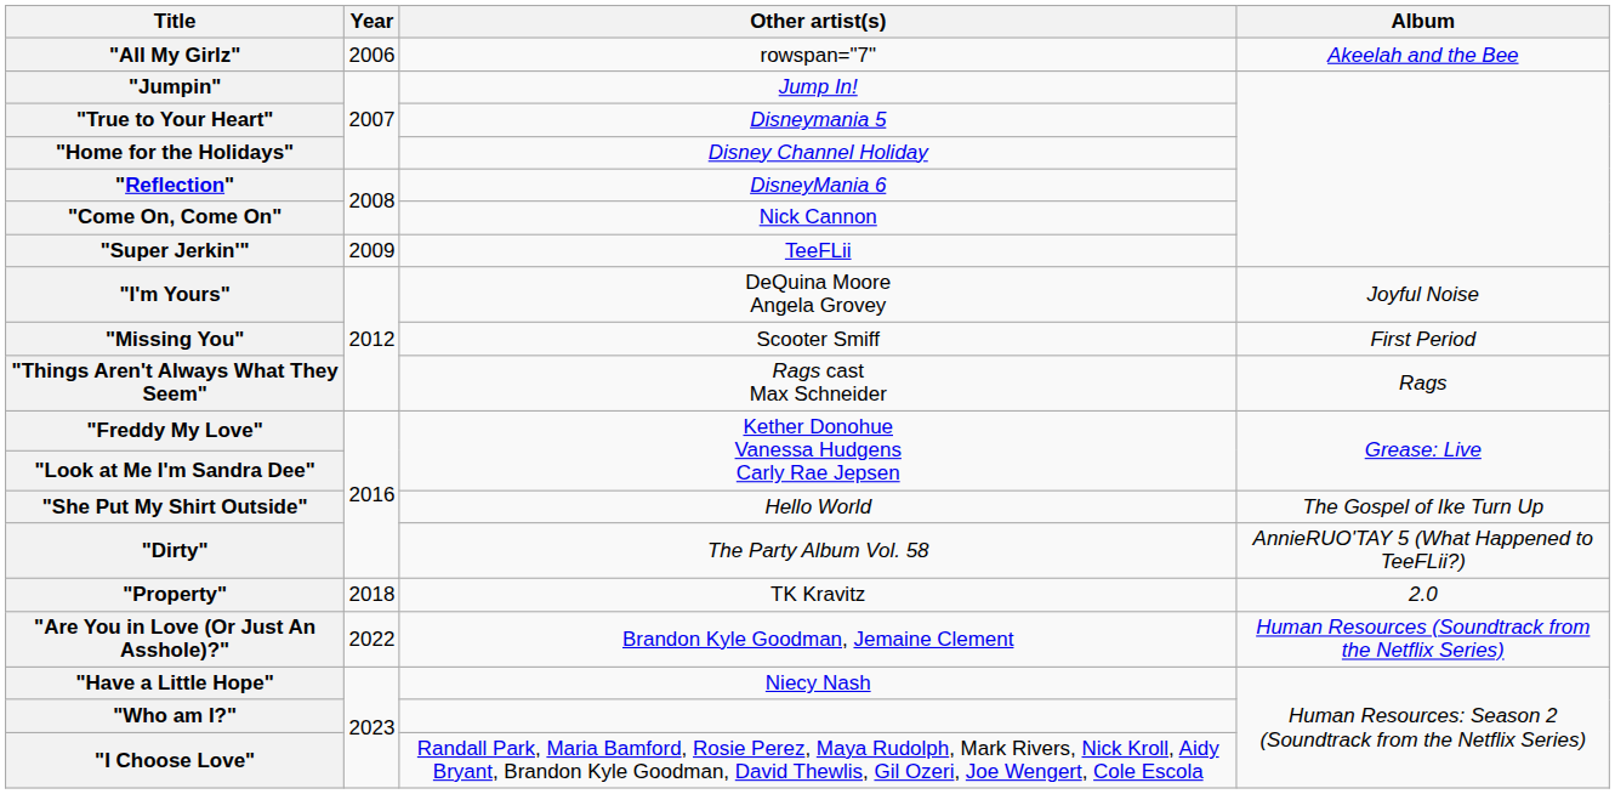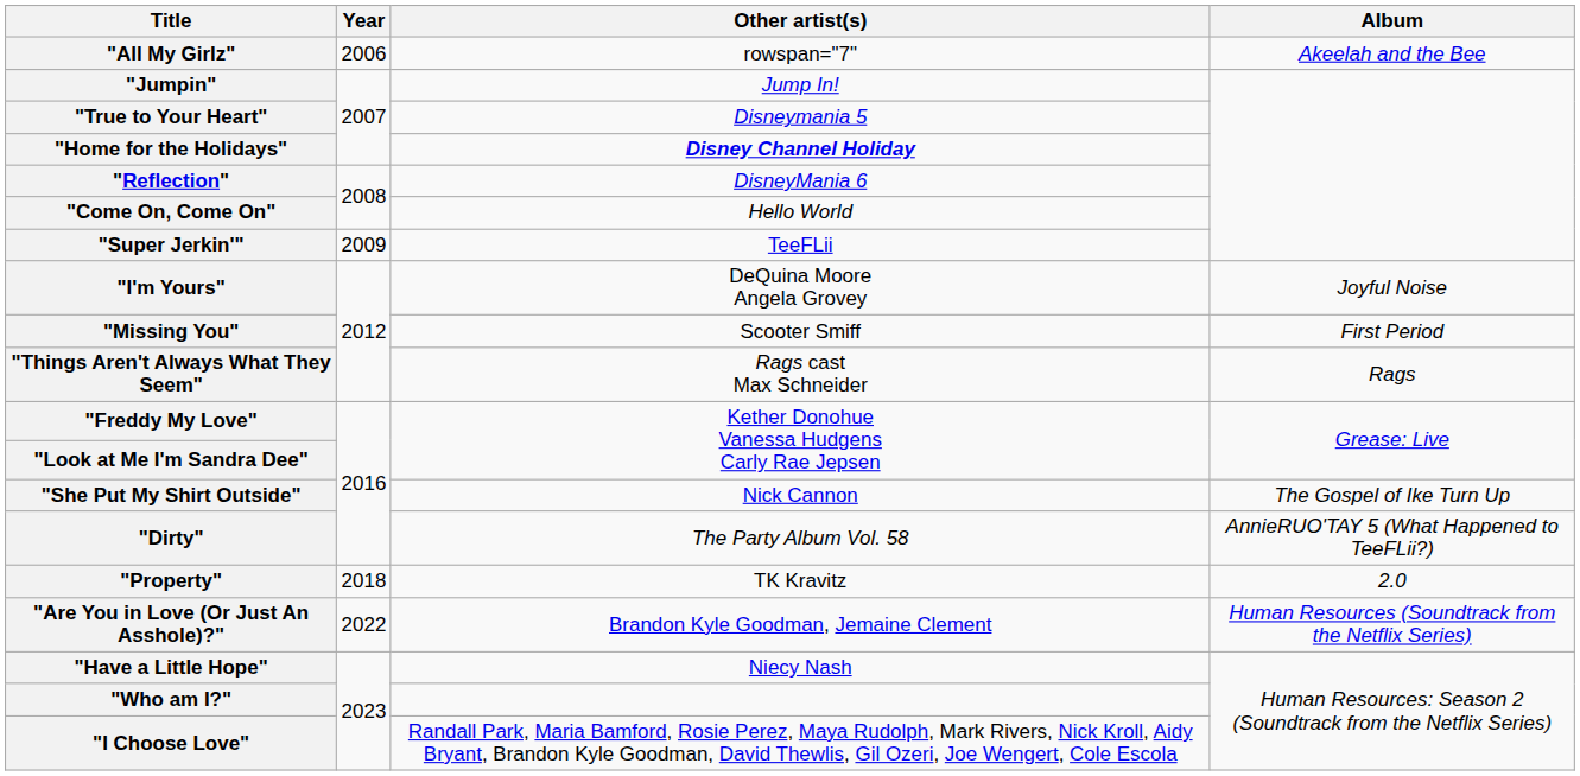"Home for the Holidays" | Other artist(s): normal -> bold
"Come On, Come On" | Other artist(s): Nick Cannon -> Hello World
"She Put My Shirt Outside" | Other artist(s): Hello World -> Nick Cannon
